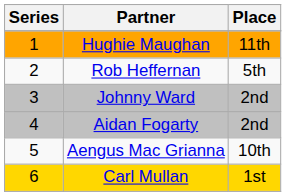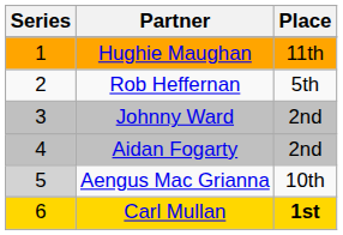Aengus Mac Grianna | Series: no background -> lightgrey background
Carl Mullan | Place: normal -> bold
